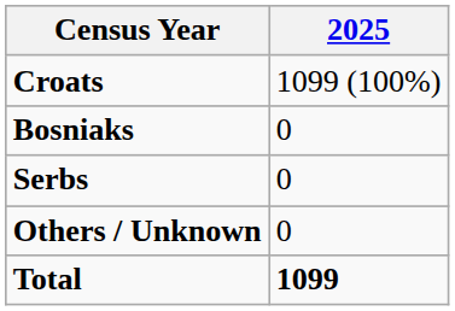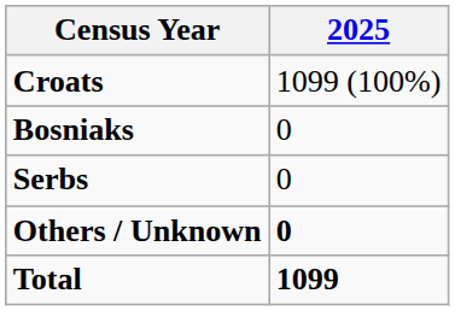Others / Unknown | 2025: normal -> bold
